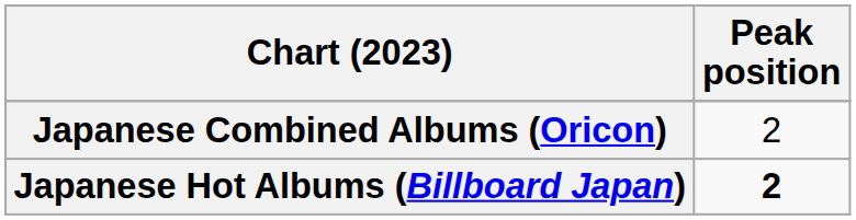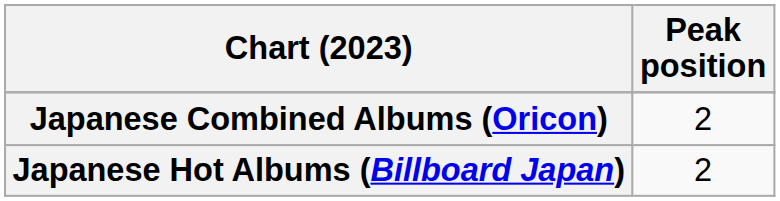Japanese Hot Albums (Billboard Japan) | Peak position: bold -> normal
